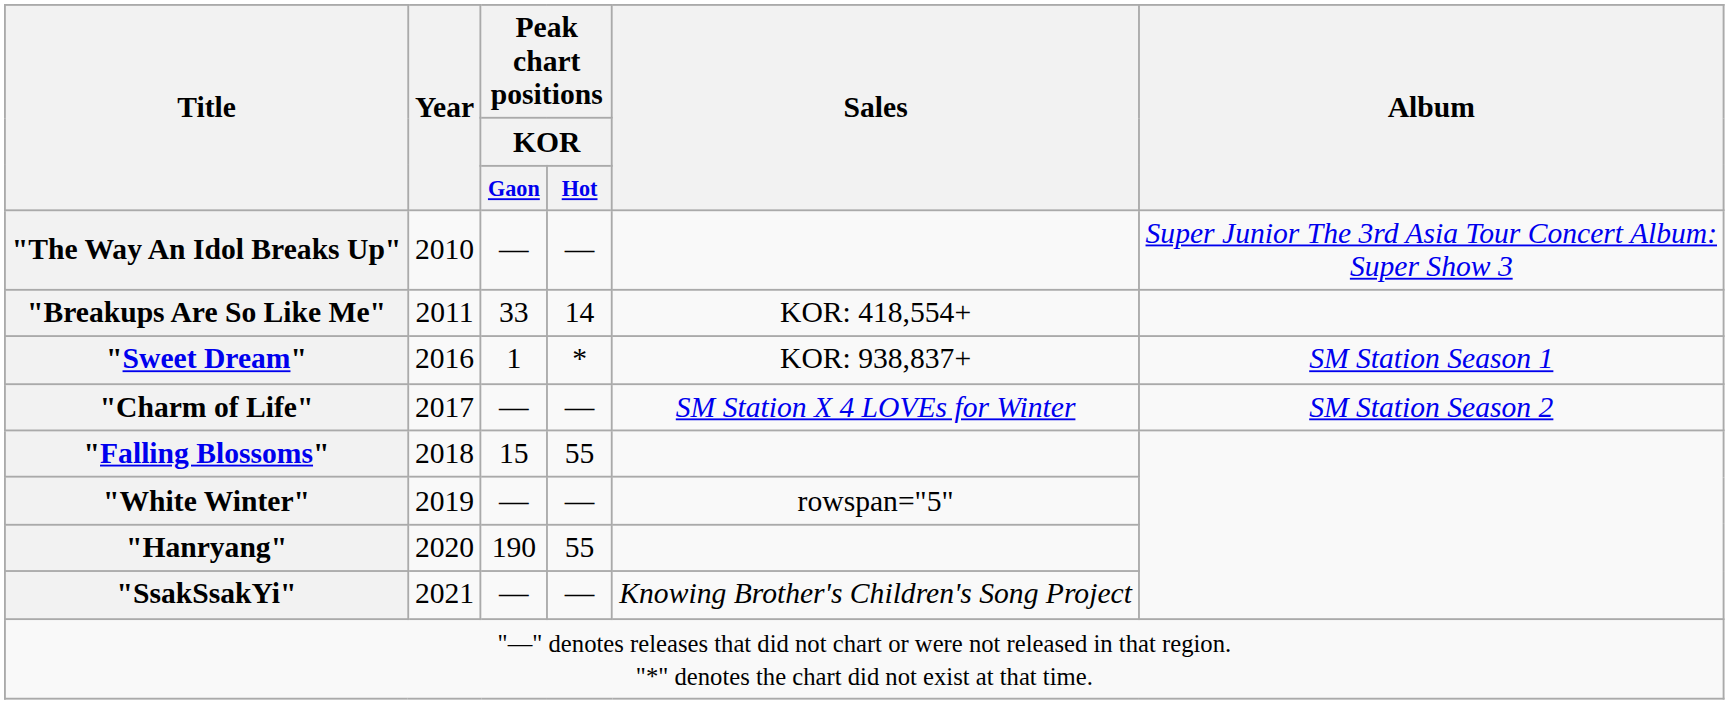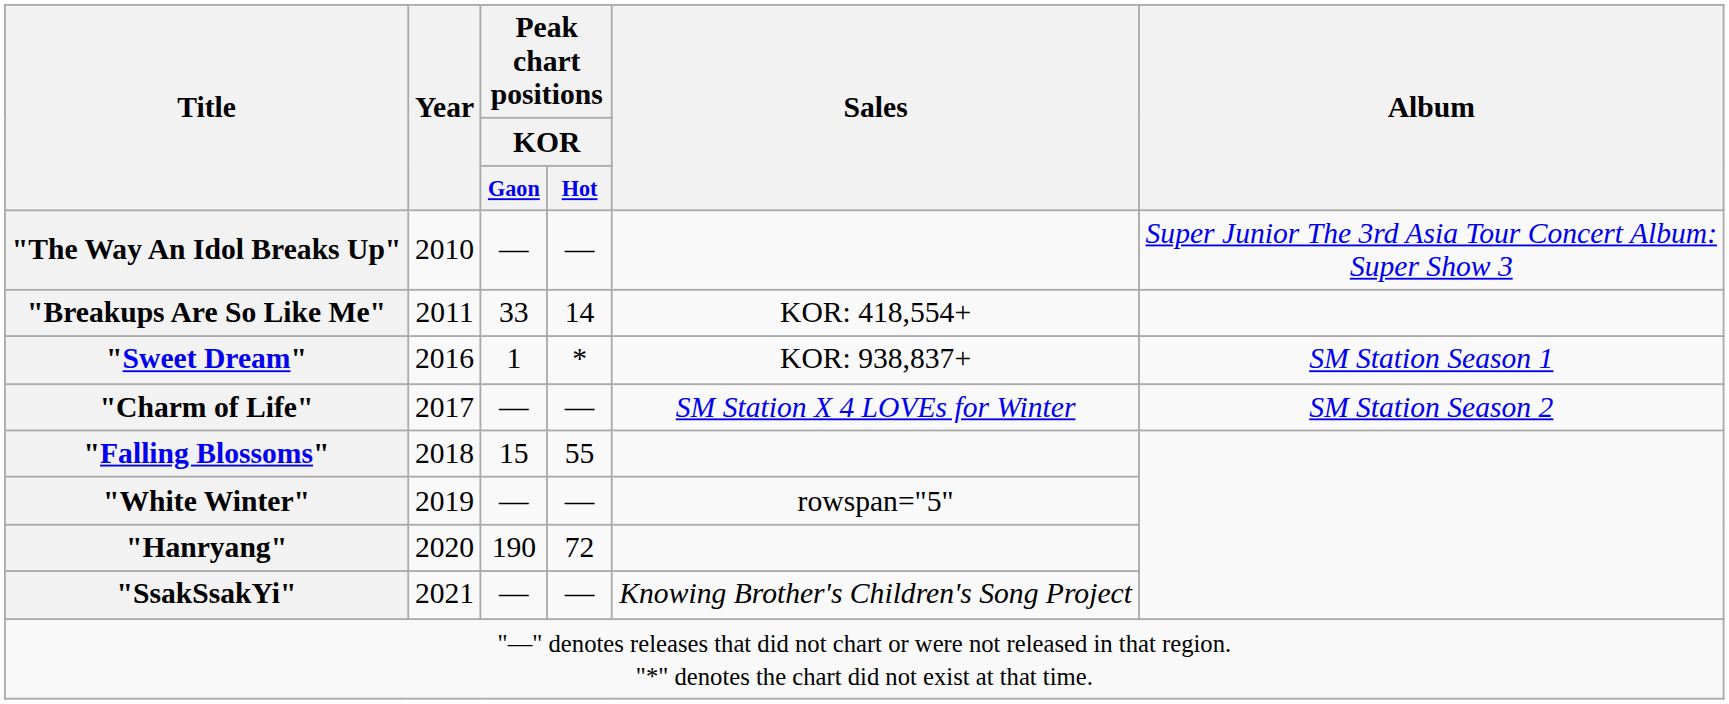"Hanryang" | Peak chart positions / KOR / Hot: 55 -> 72
